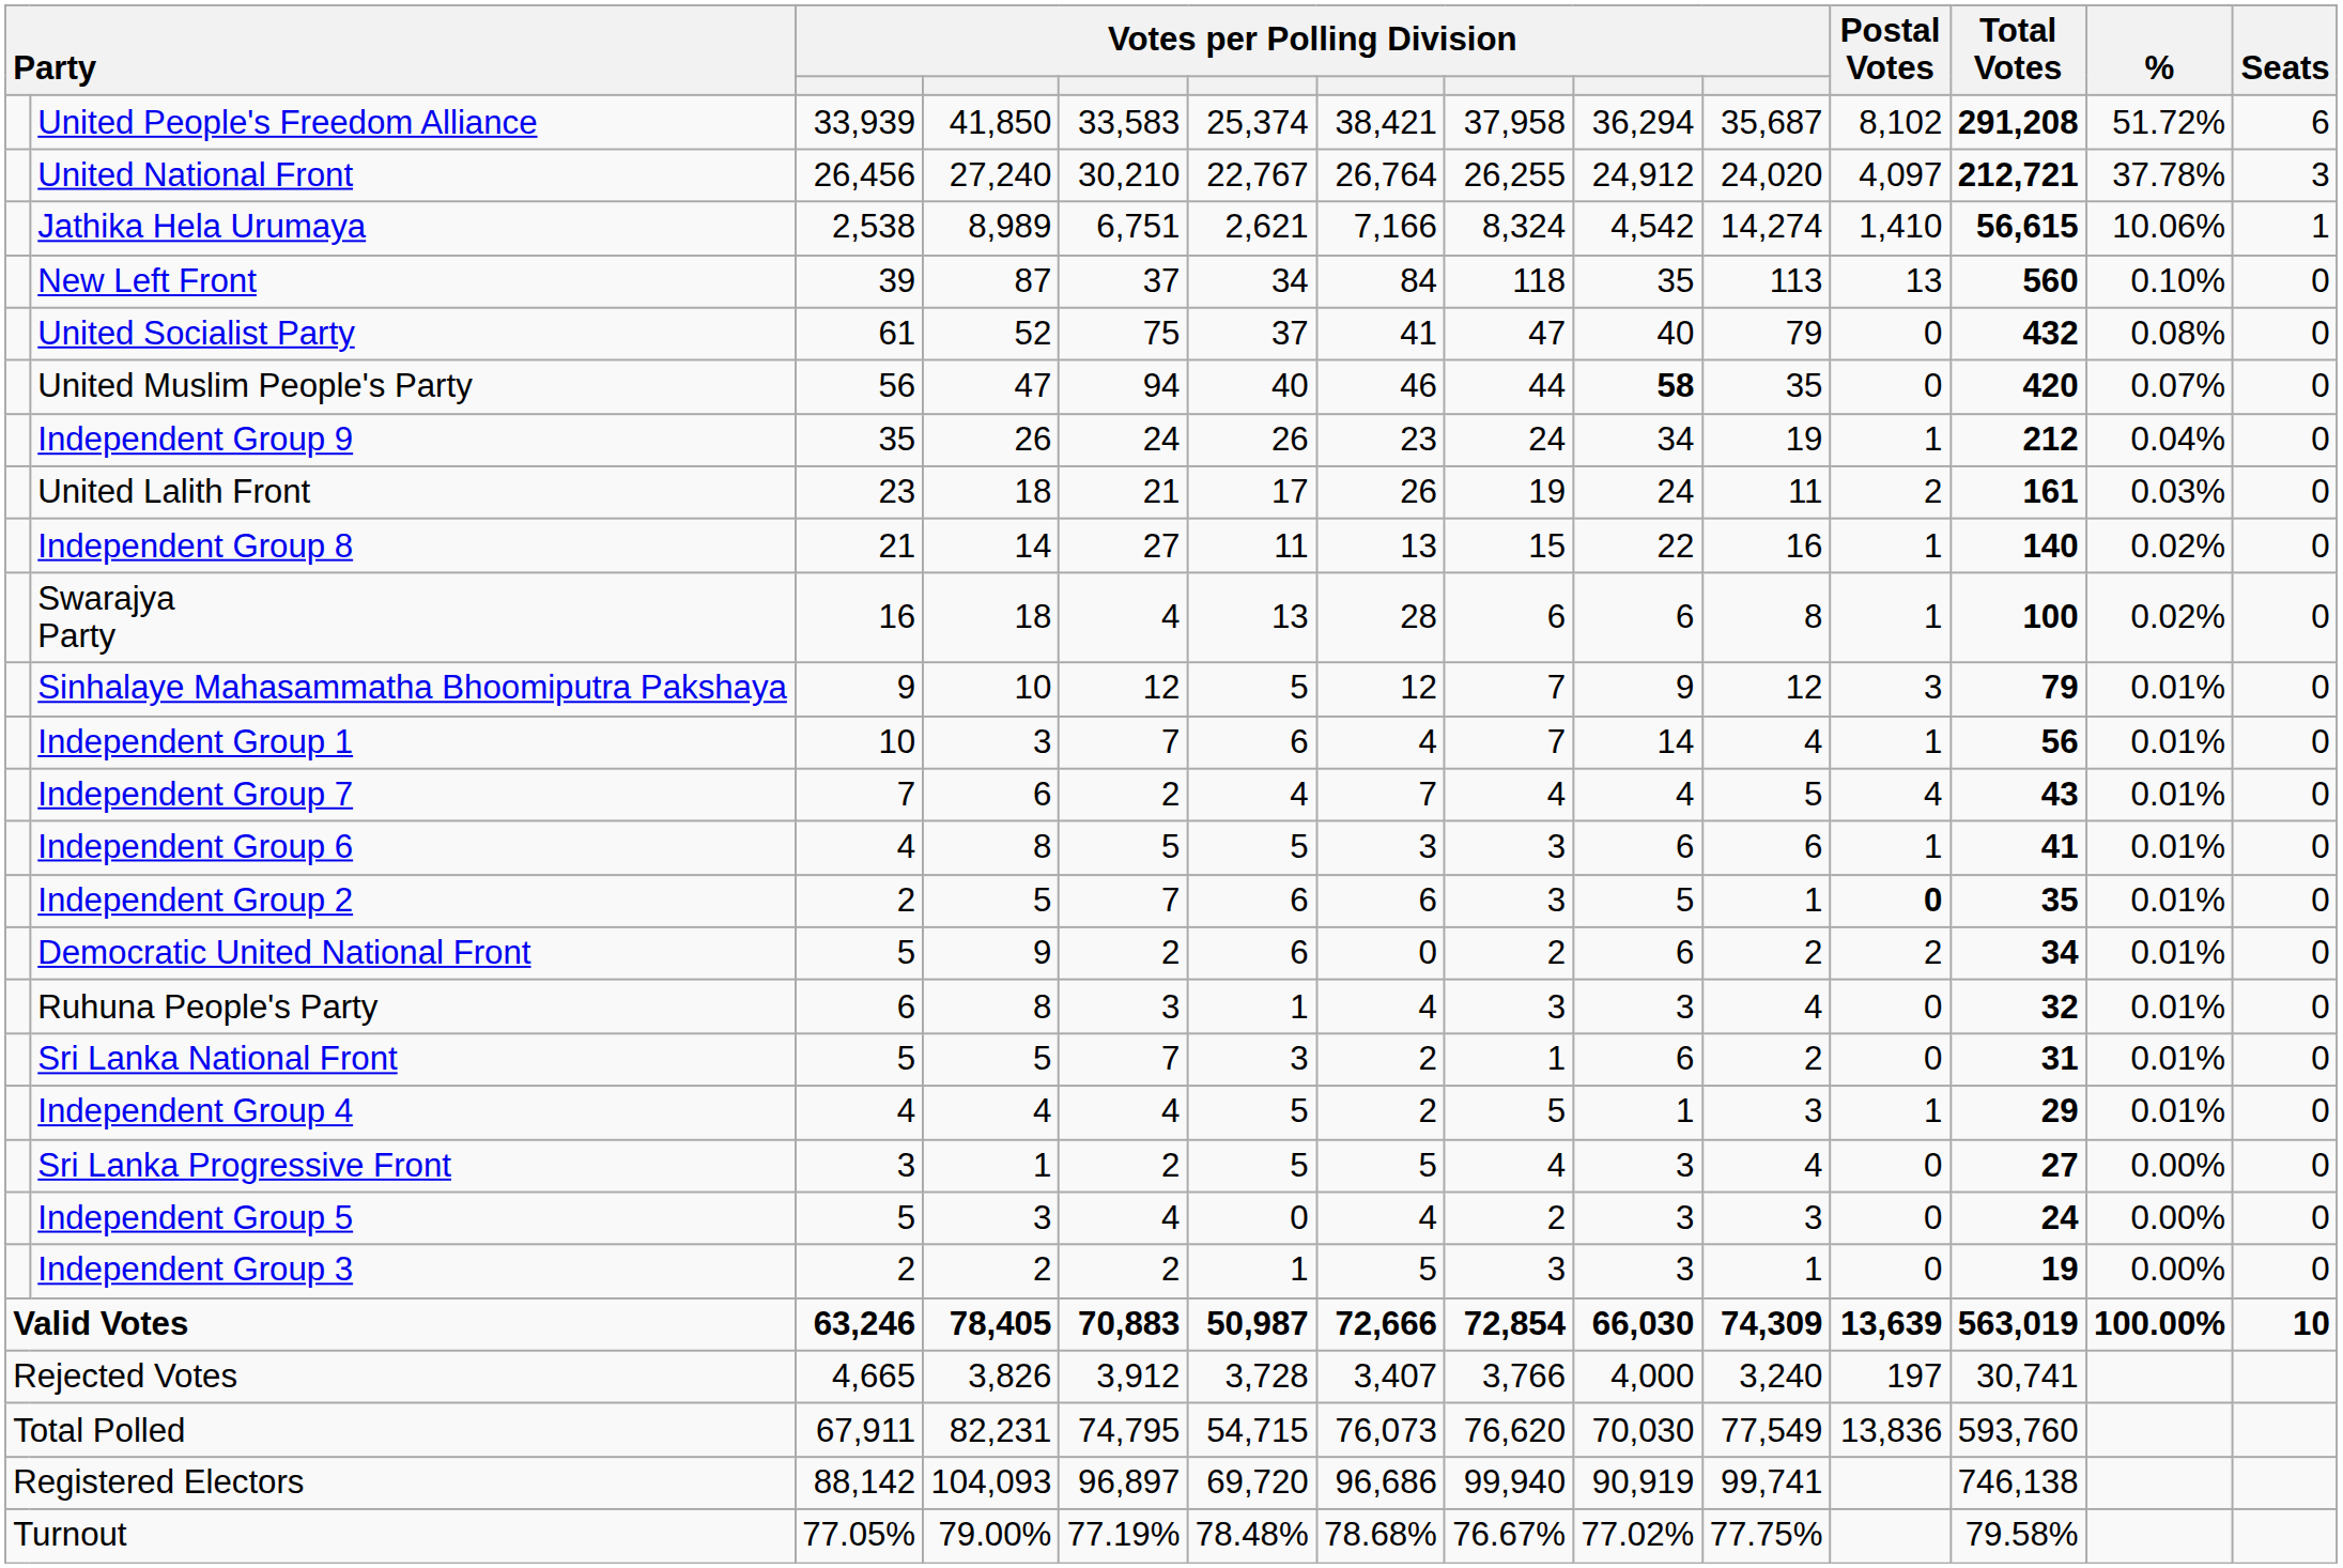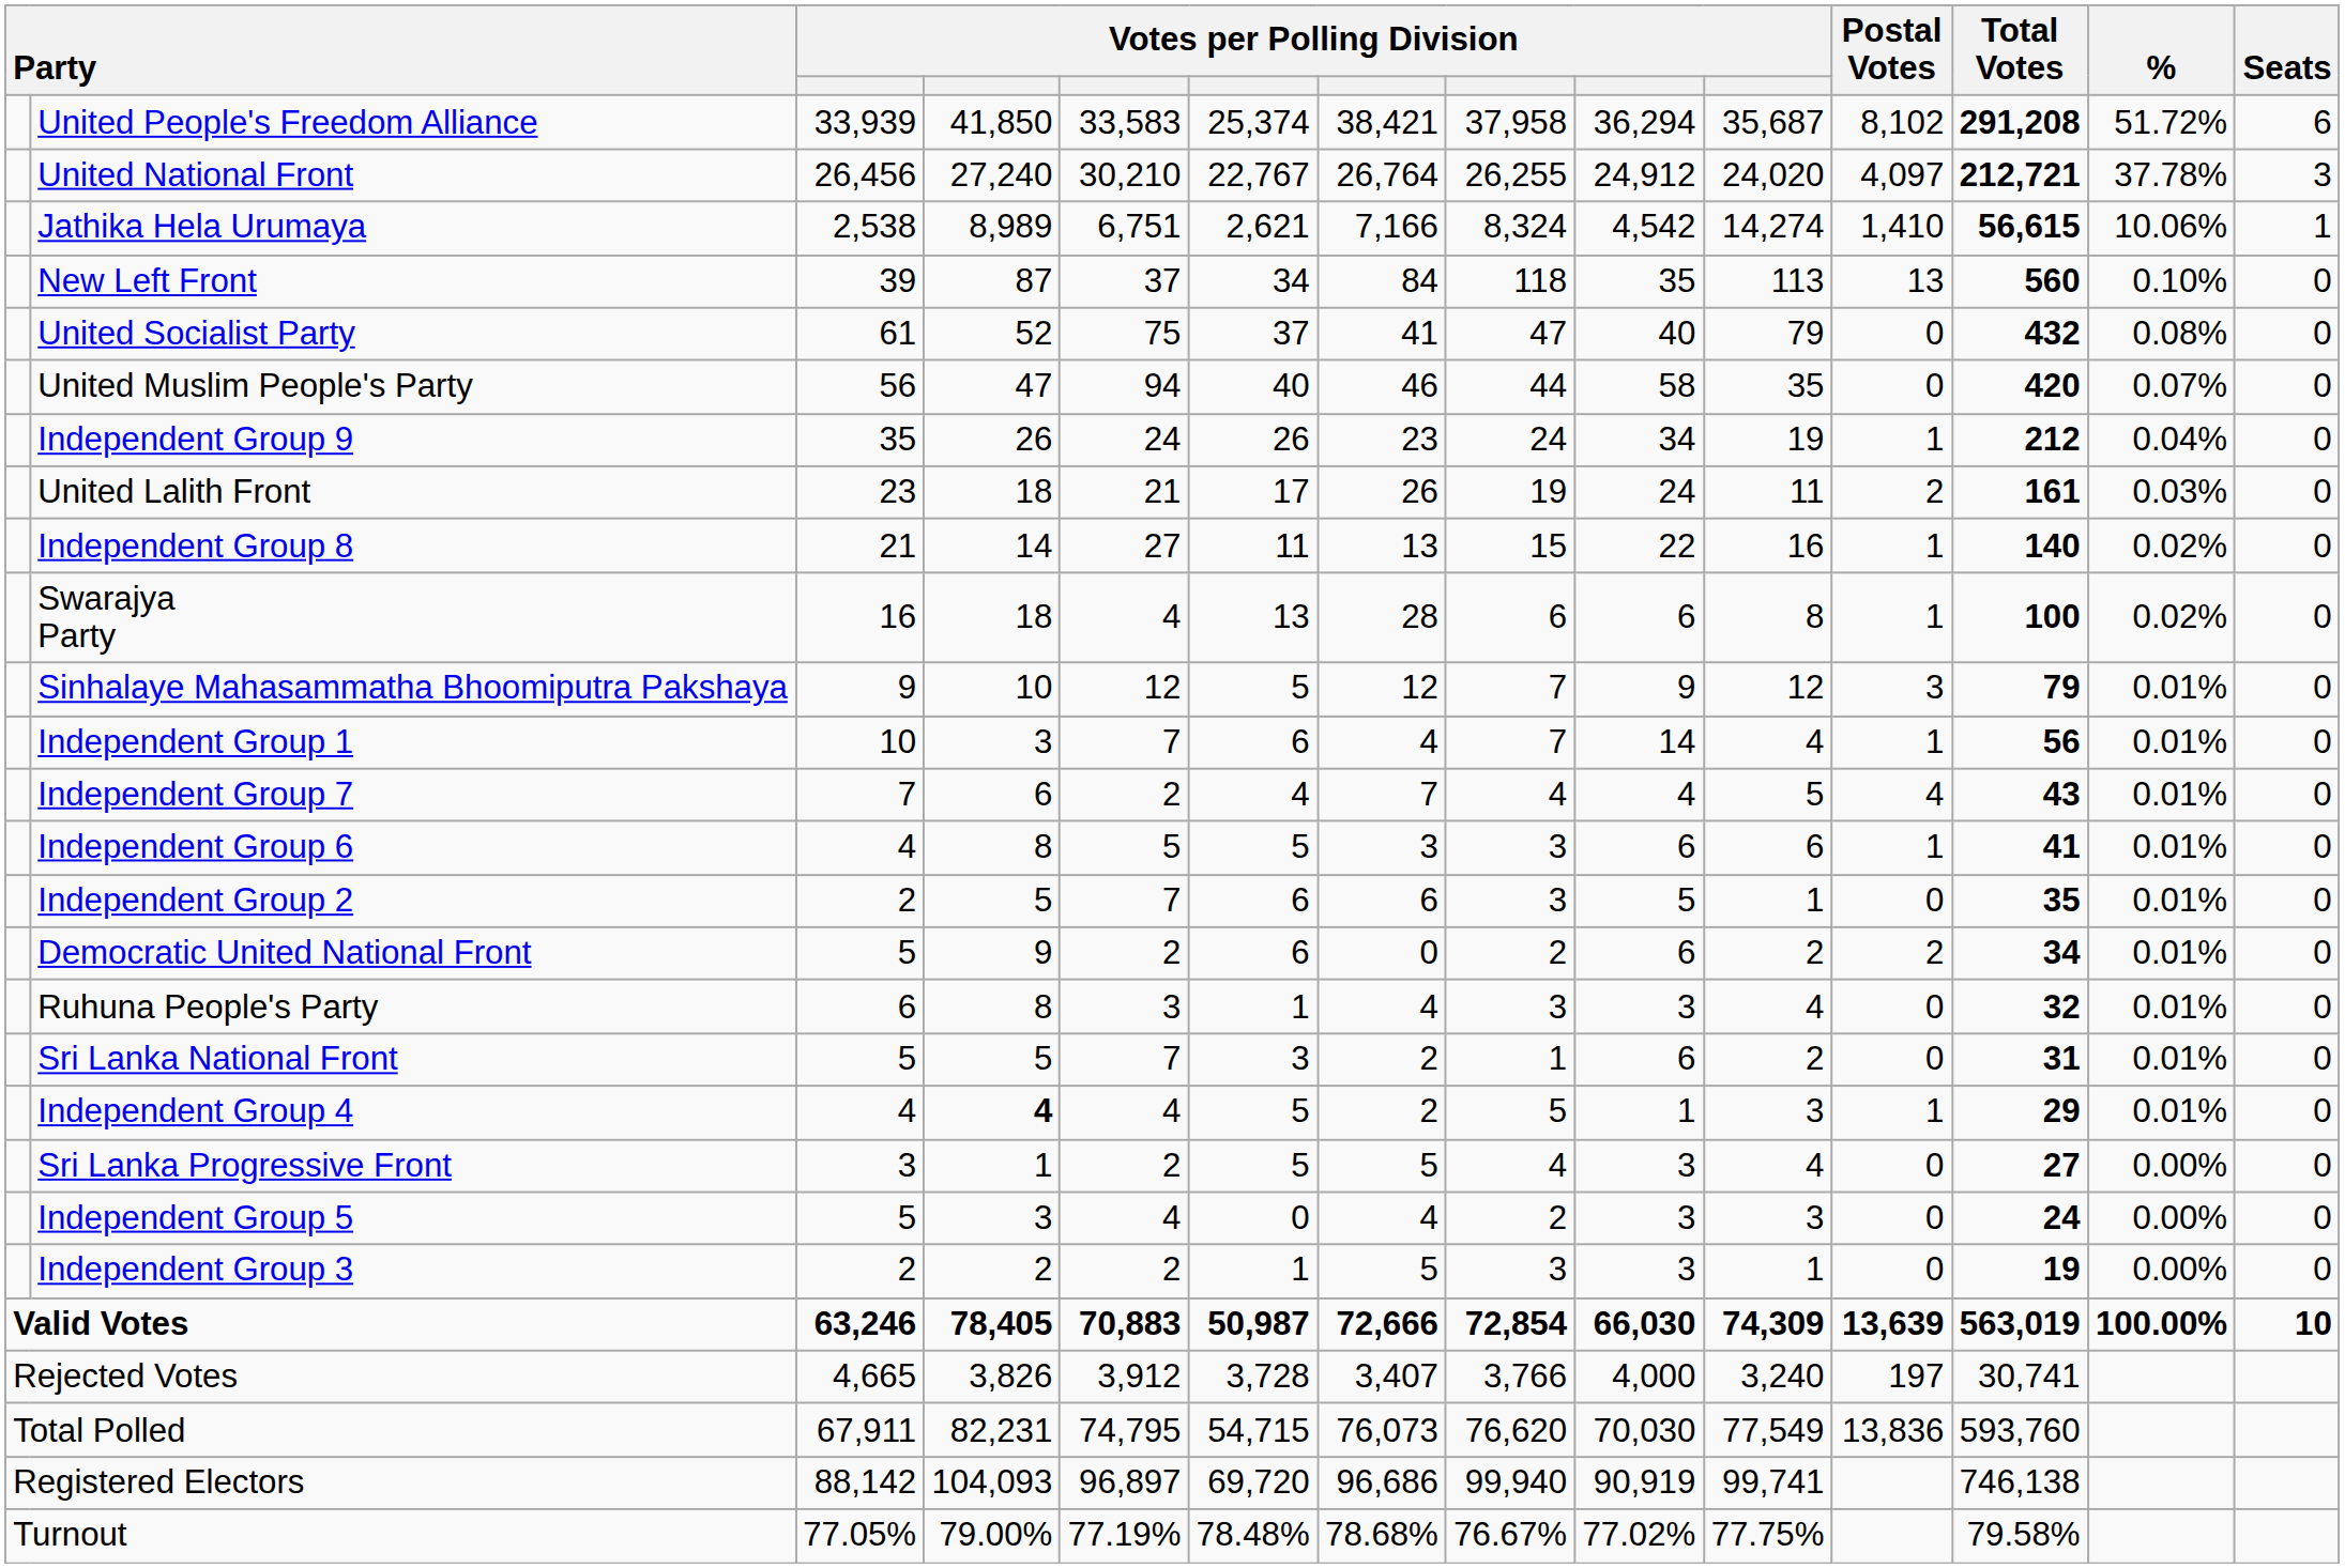United Muslim People's Party | column 9: bold -> normal
Independent Group 2 | Postal Votes: bold -> normal
Independent Group 4 | column 4: normal -> bold
